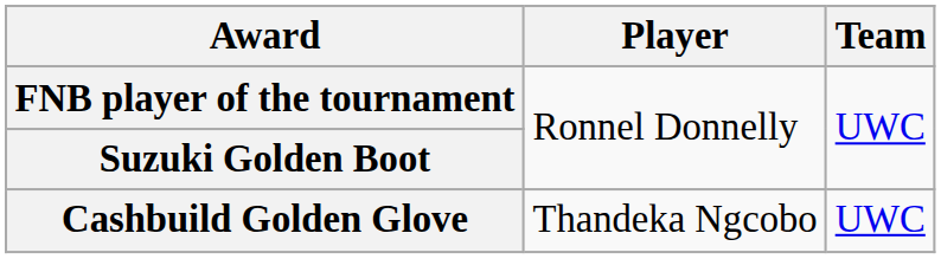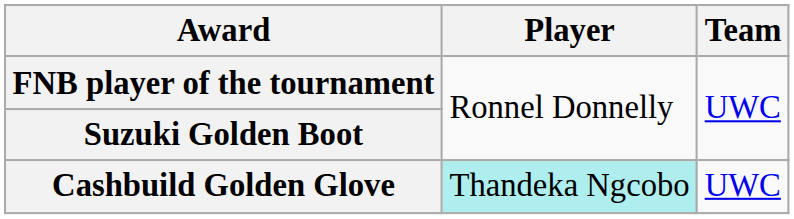Cashbuild Golden Glove | Player: no background -> paleturquoise background
